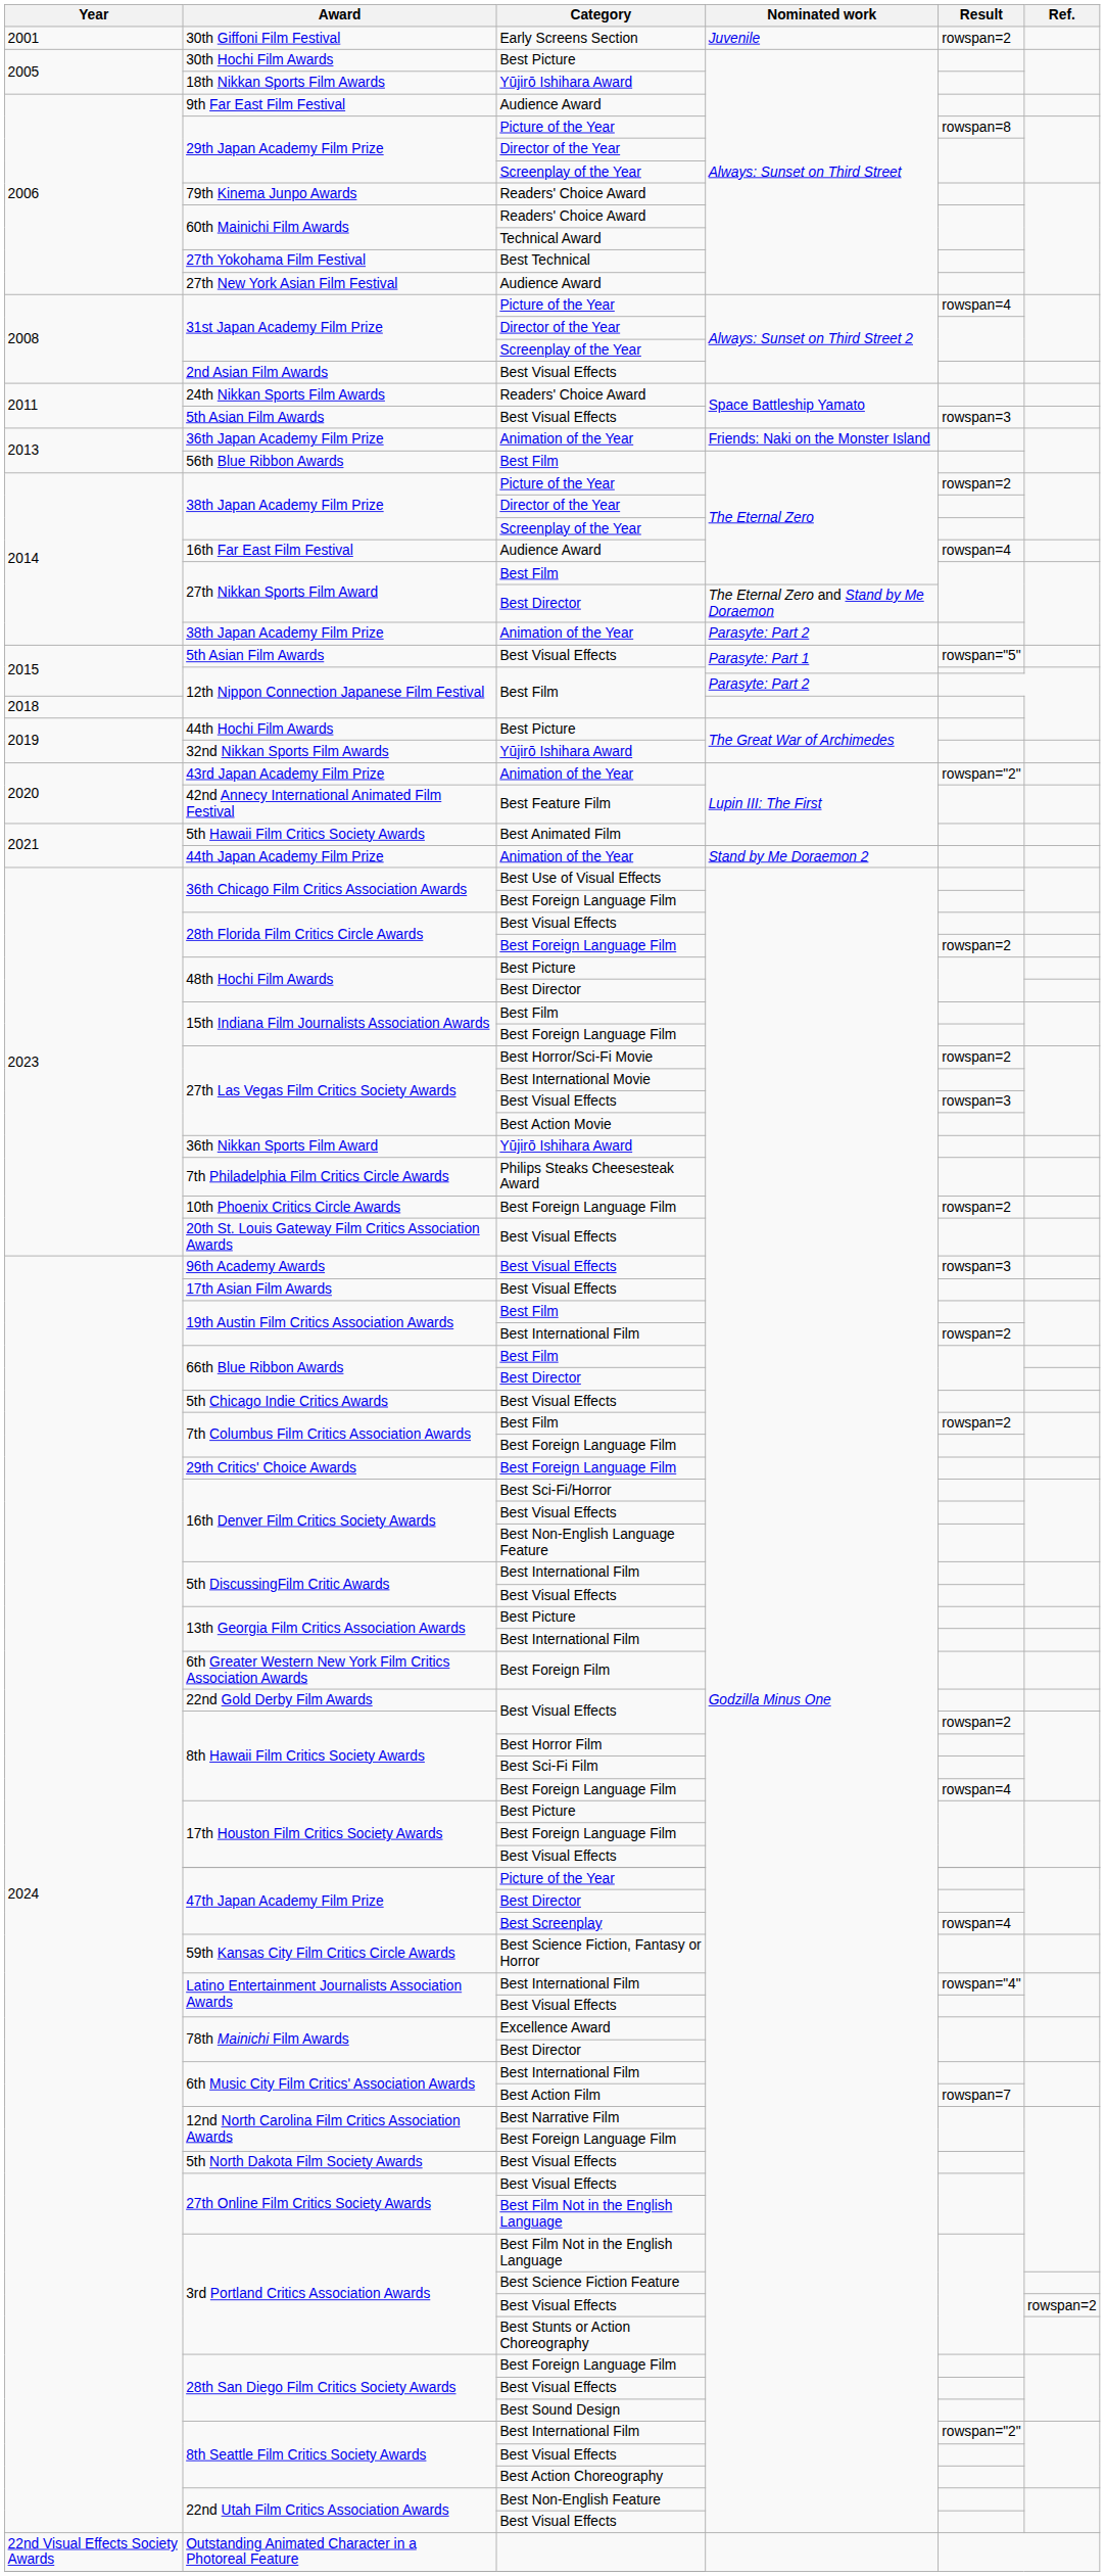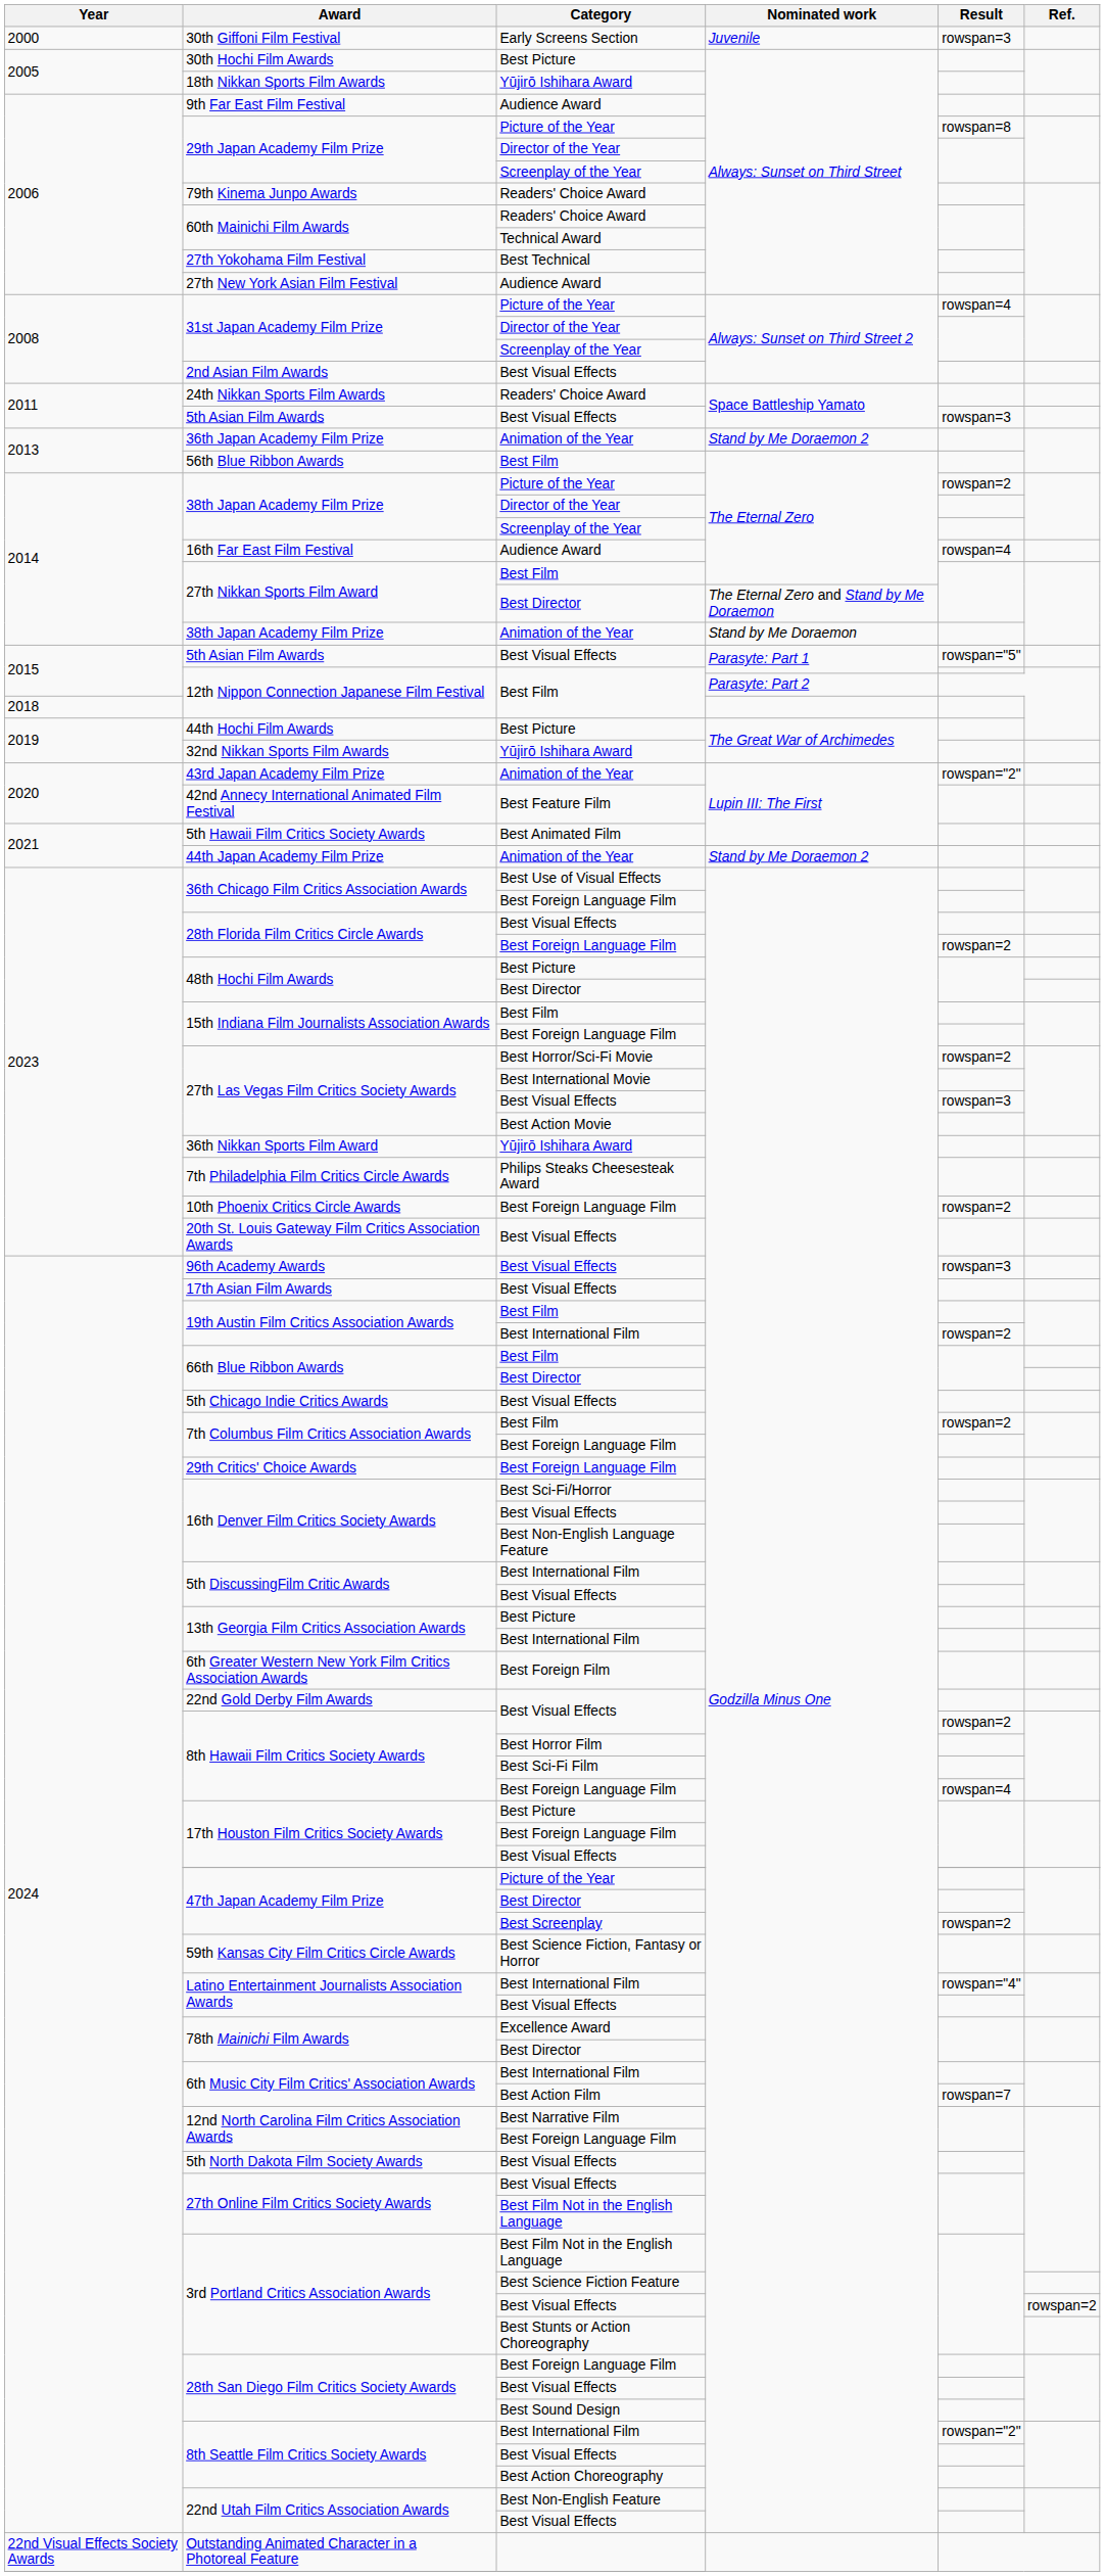30th Giffoni Film Festival | Year: 2001 -> 2000
30th Giffoni Film Festival | Result: rowspan=2 -> rowspan=3
36th Japan Academy Film Prize | Nominated work: Friends: Naki on the Monster Island -> Stand by Me Doraemon 2
38th Japan Academy Film Prize / Animation of the Year | Nominated work: Parasyte: Part 2 -> Stand by Me Doraemon
47th Japan Academy Film Prize / Best Screenplay | Result: rowspan=4 -> rowspan=2
